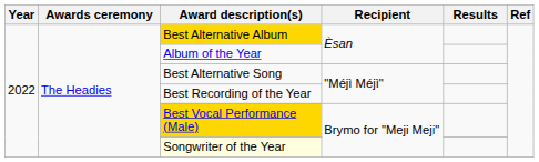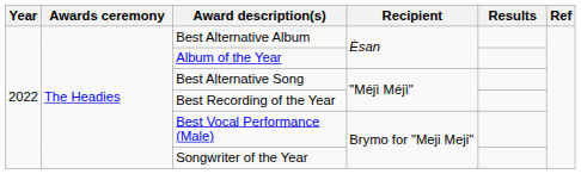Best Alternative Album | Award description(s): gold background -> no background
Best Vocal Performance (Male) | Award description(s): gold background -> no background
Songwriter of the Year | Award description(s): lightyellow background -> no background
